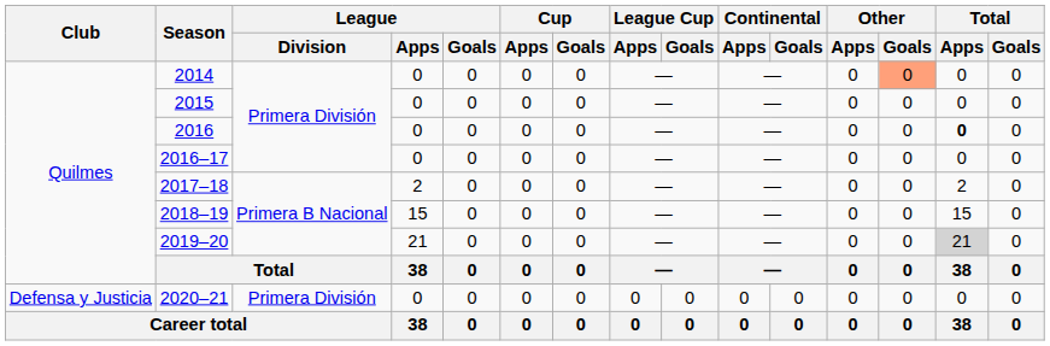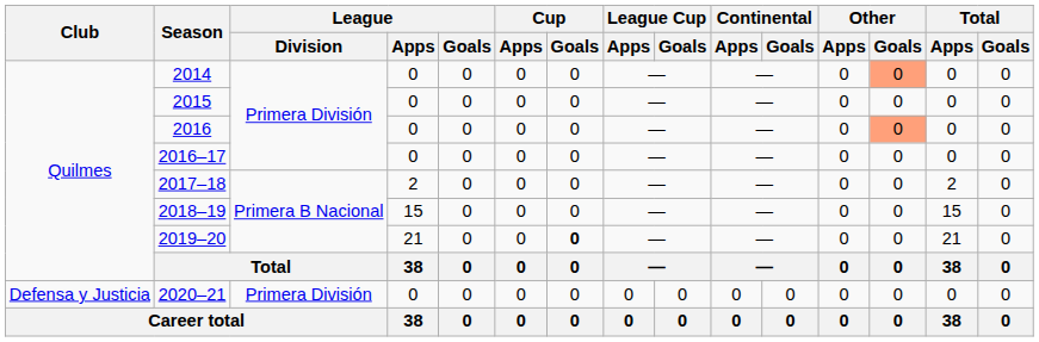2016 | Other / Goals: no background -> lightsalmon background
2016 | Total / Apps: bold -> normal
2019–20 | Cup / Goals: normal -> bold
2019–20 | Total / Apps: lightgrey background -> no background
